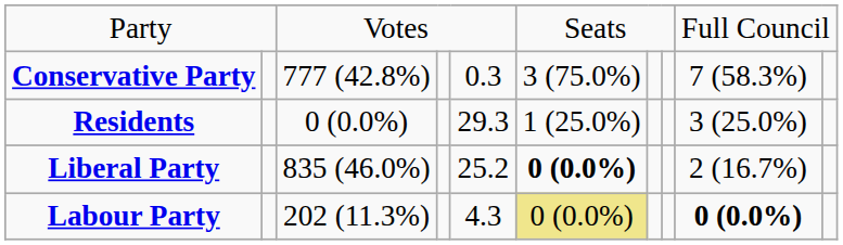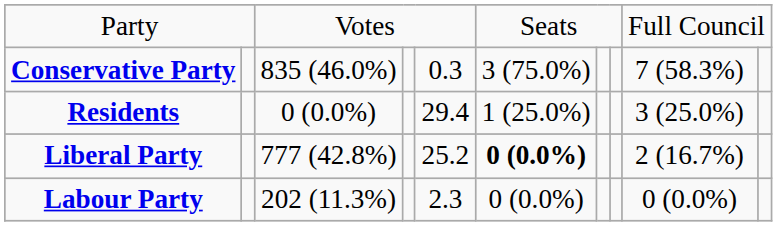Conservative Party | column 3: 777 (42.8%) -> 835 (46.0%)
Residents | column 5: 29.3 -> 29.4
Liberal Party | column 3: 835 (46.0%) -> 777 (42.8%)
Labour Party | column 5: 4.3 -> 2.3
Labour Party | column 6: khaki background -> no background
Labour Party | column 9: bold -> normal
